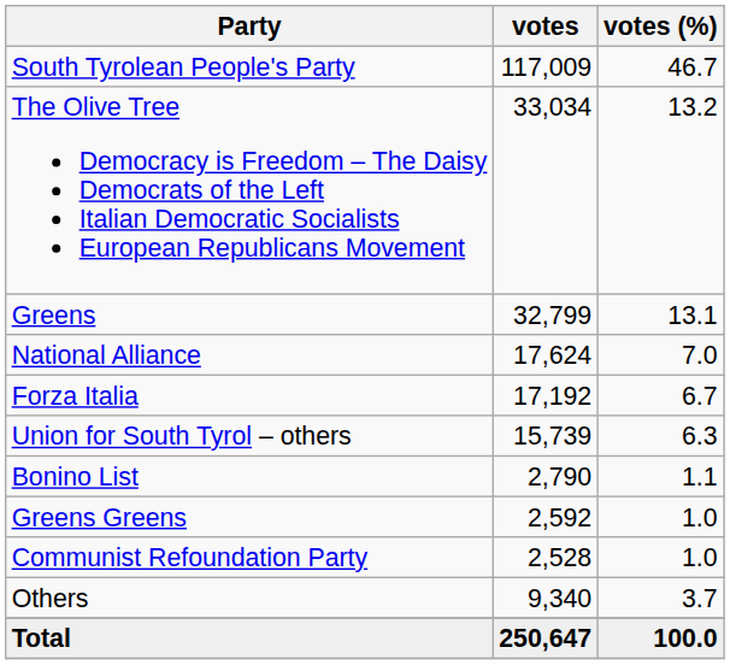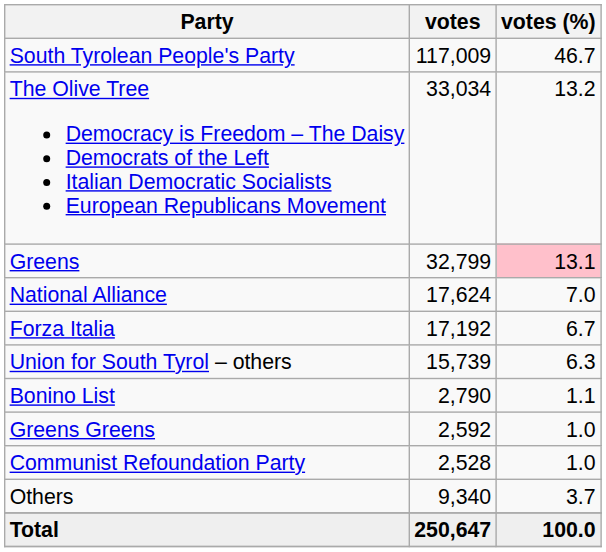Greens | votes (%): no background -> pink background
